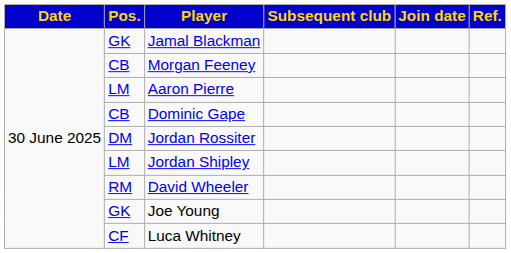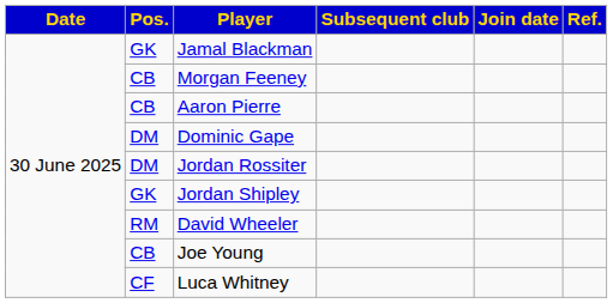Aaron Pierre | Pos.: LM -> CB
Dominic Gape | Pos.: CB -> DM
Jordan Shipley | Pos.: LM -> GK
Joe Young | Pos.: GK -> CB
